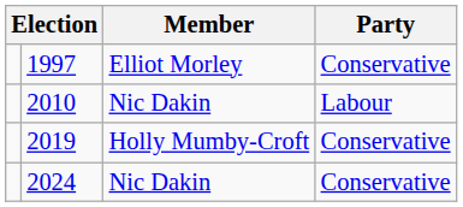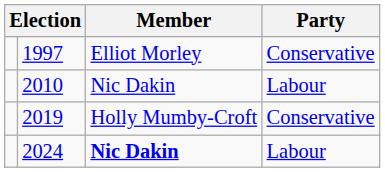2024 | Member: normal -> bold
2024 | Party: Conservative -> Labour
